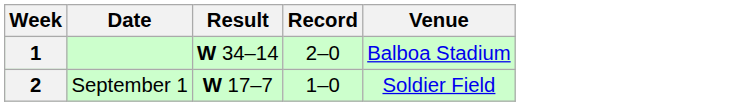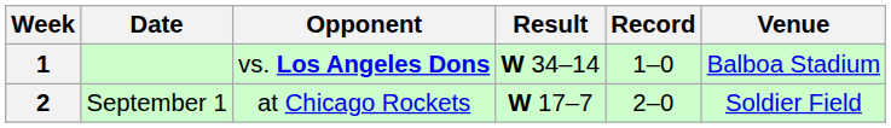+ column: Opponent | vs. Los Angeles Dons | at Chicago Rockets
1 | Record: 2–0 -> 1–0
2 | Record: 1–0 -> 2–0
